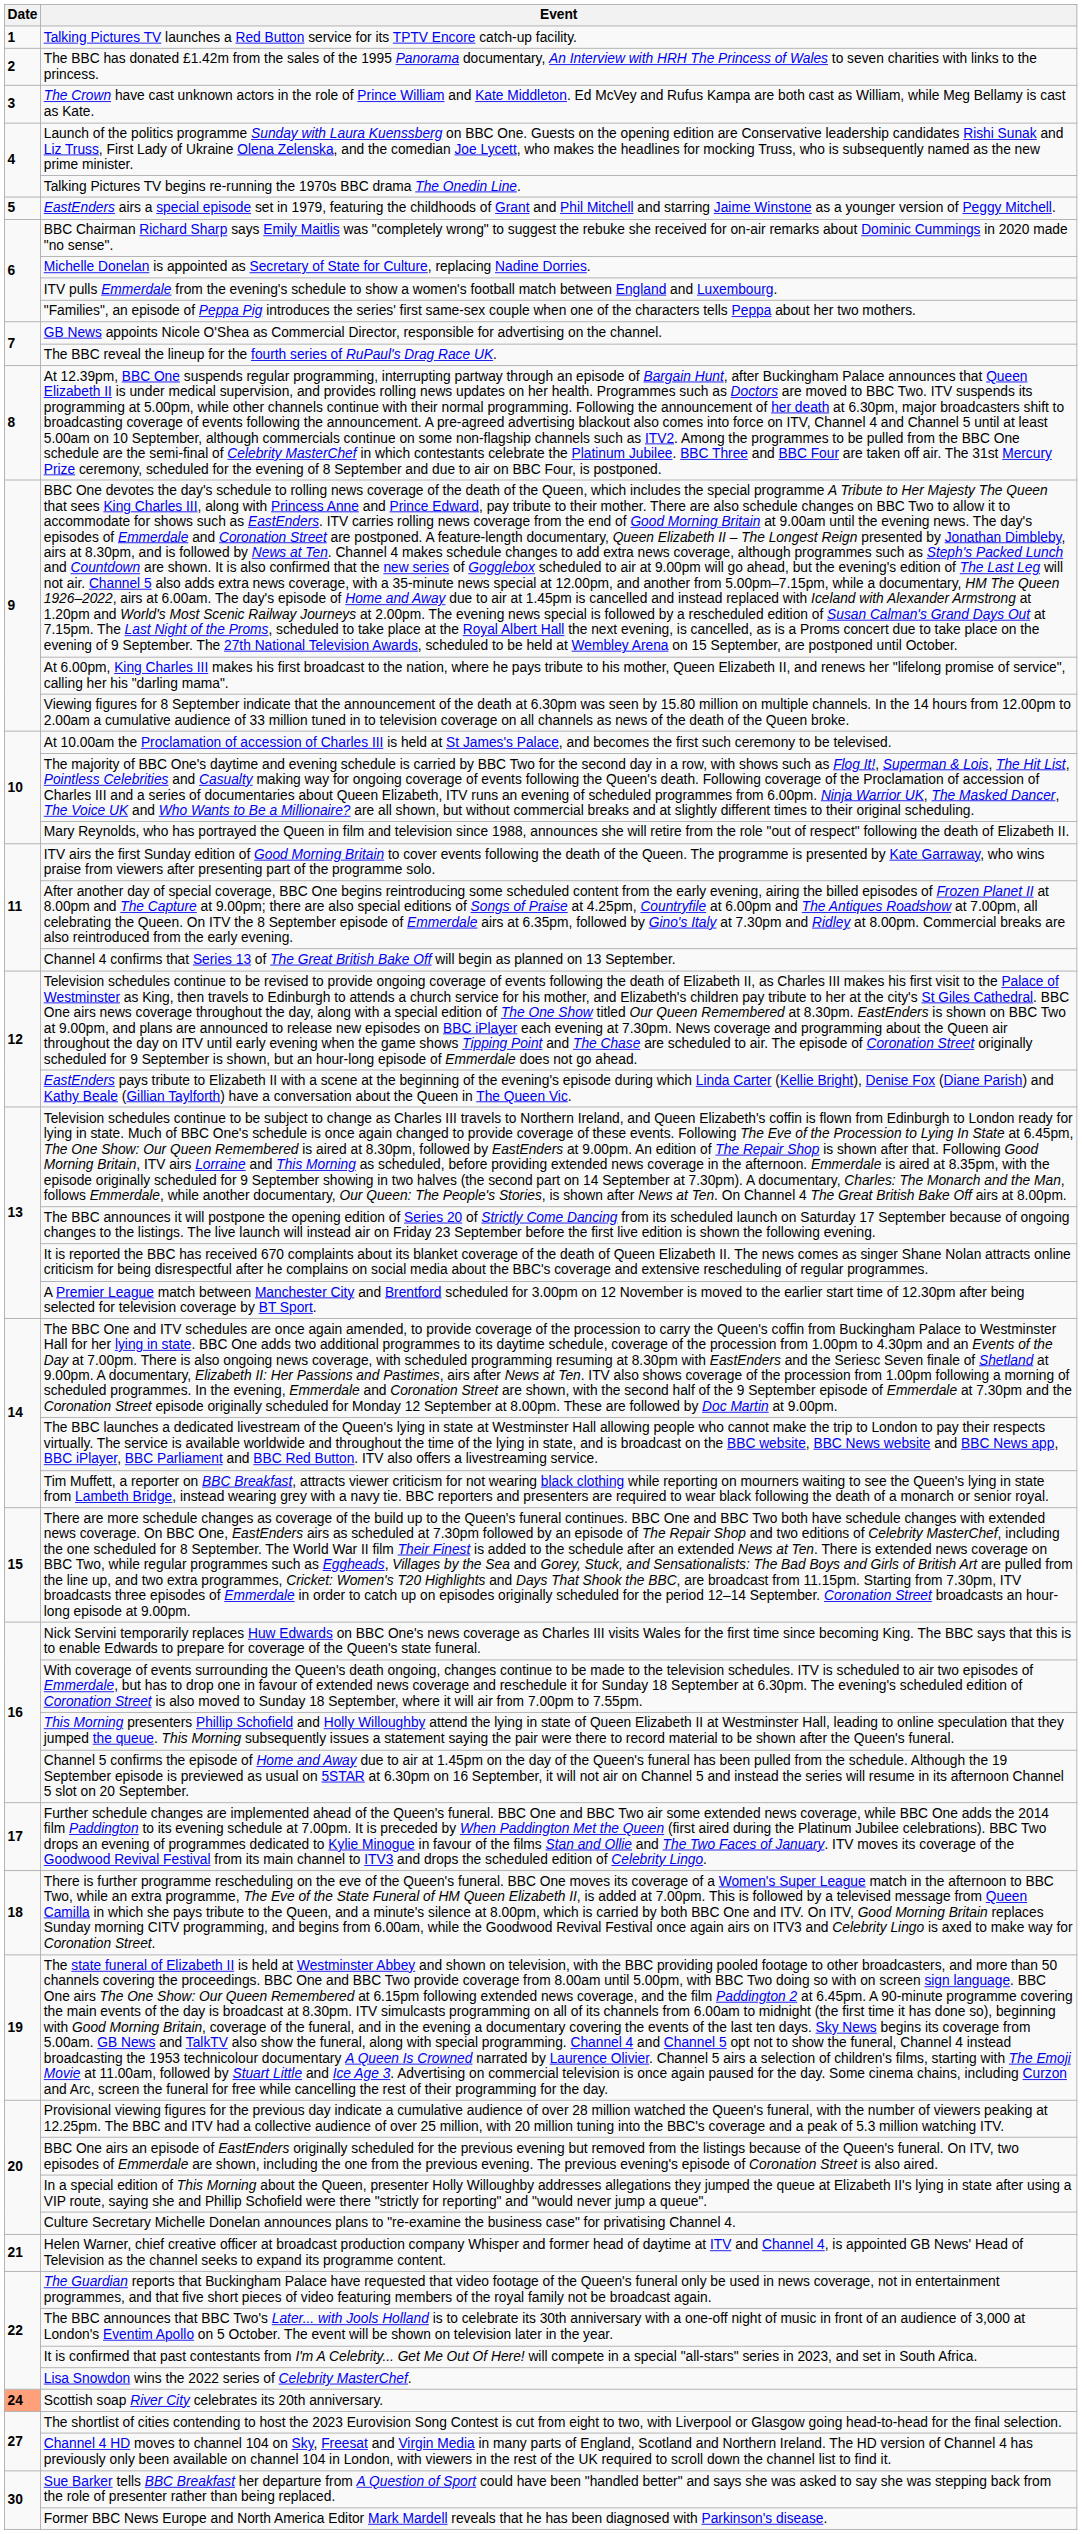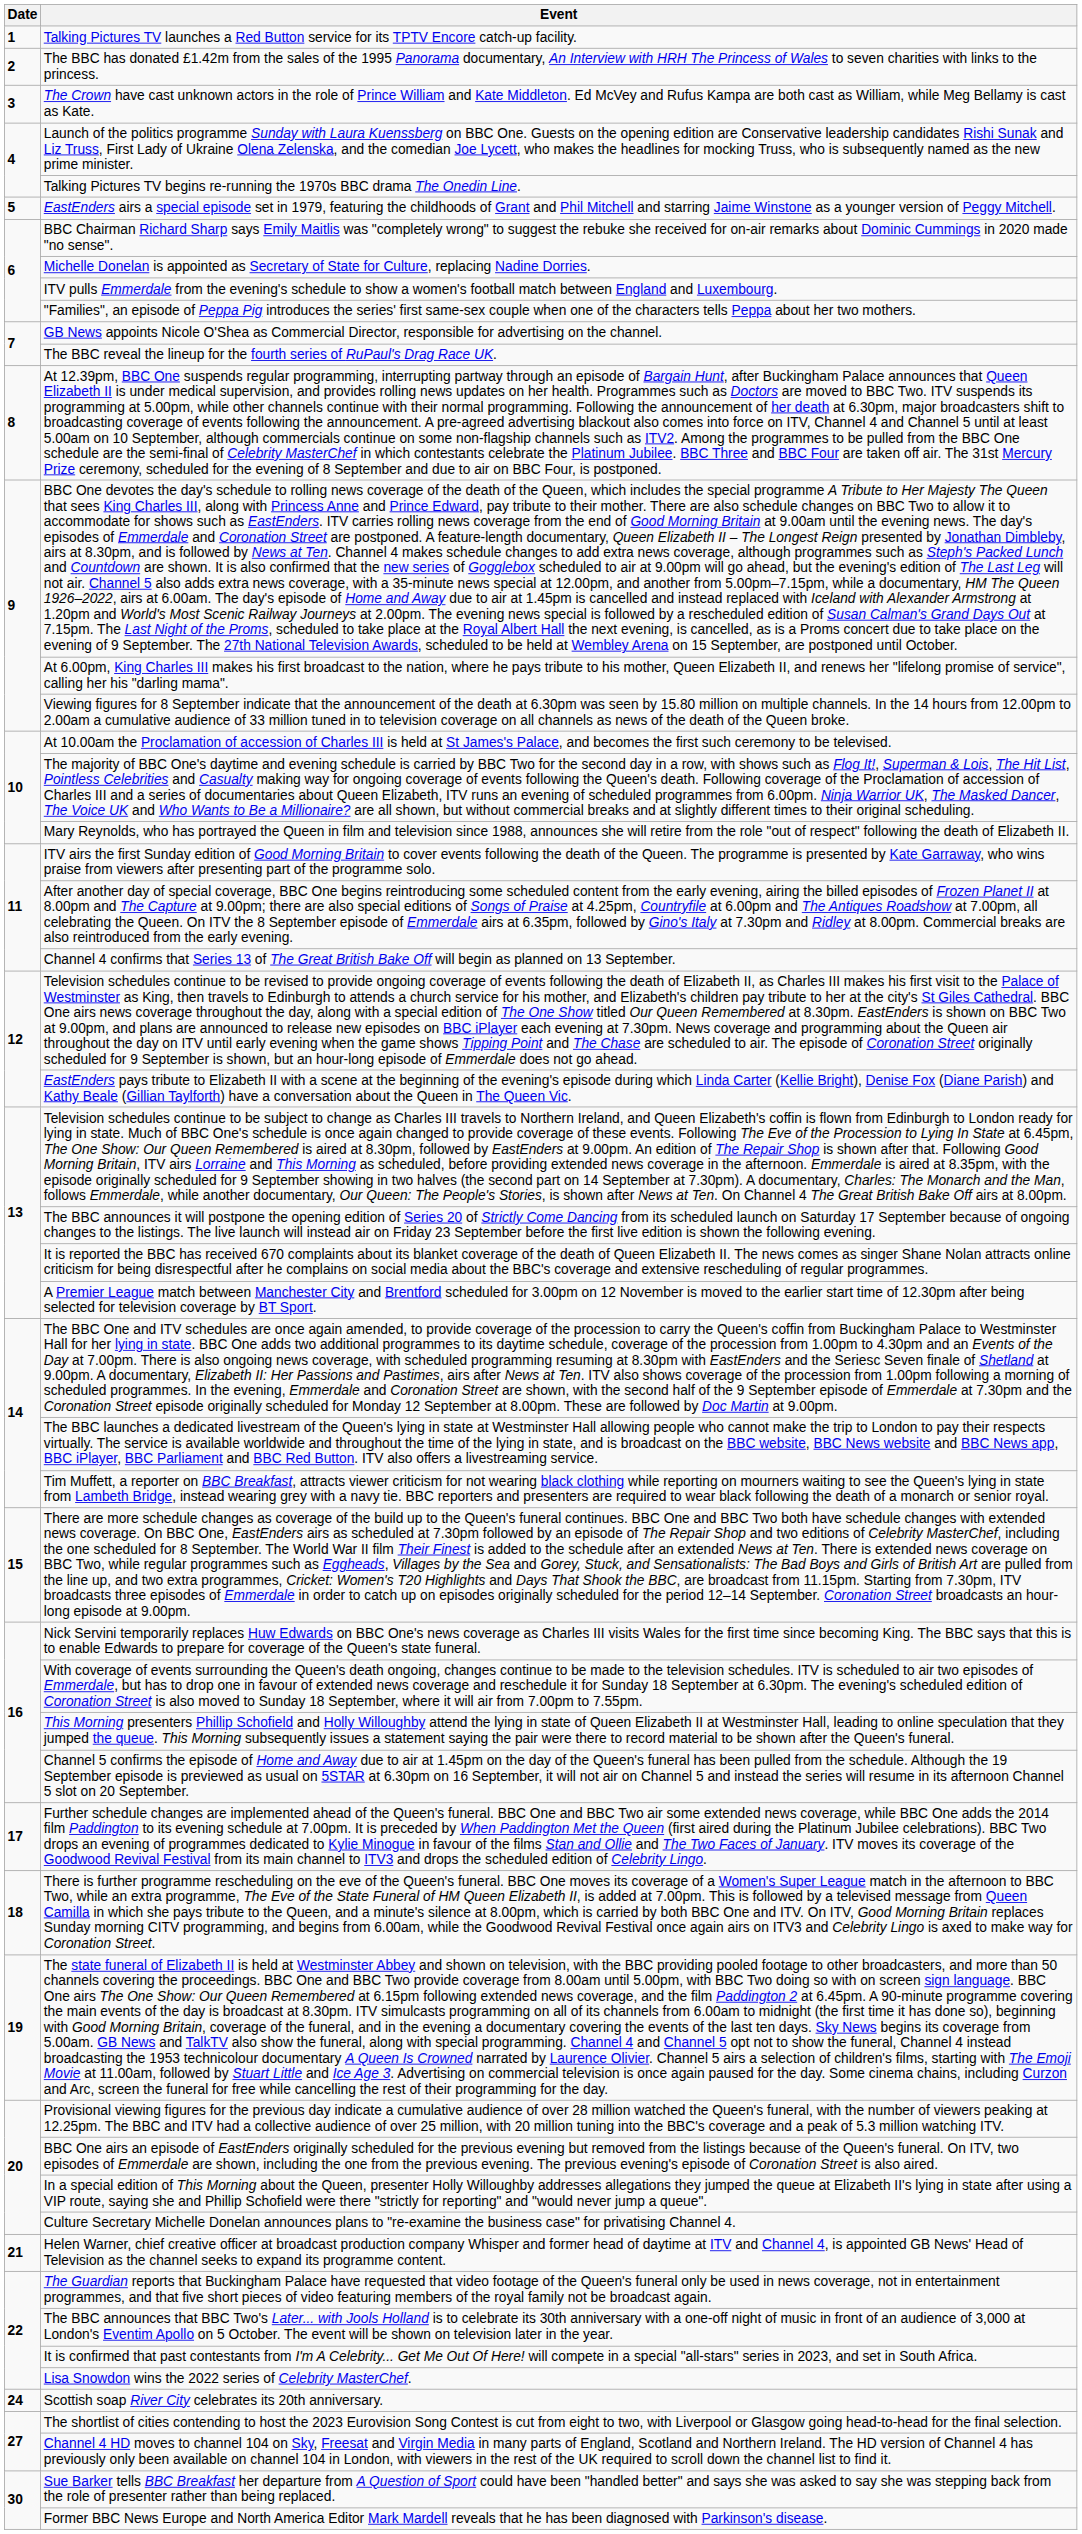Scottish soap River City celebrates its 20th anniversary. | Date: lightsalmon background -> no background
